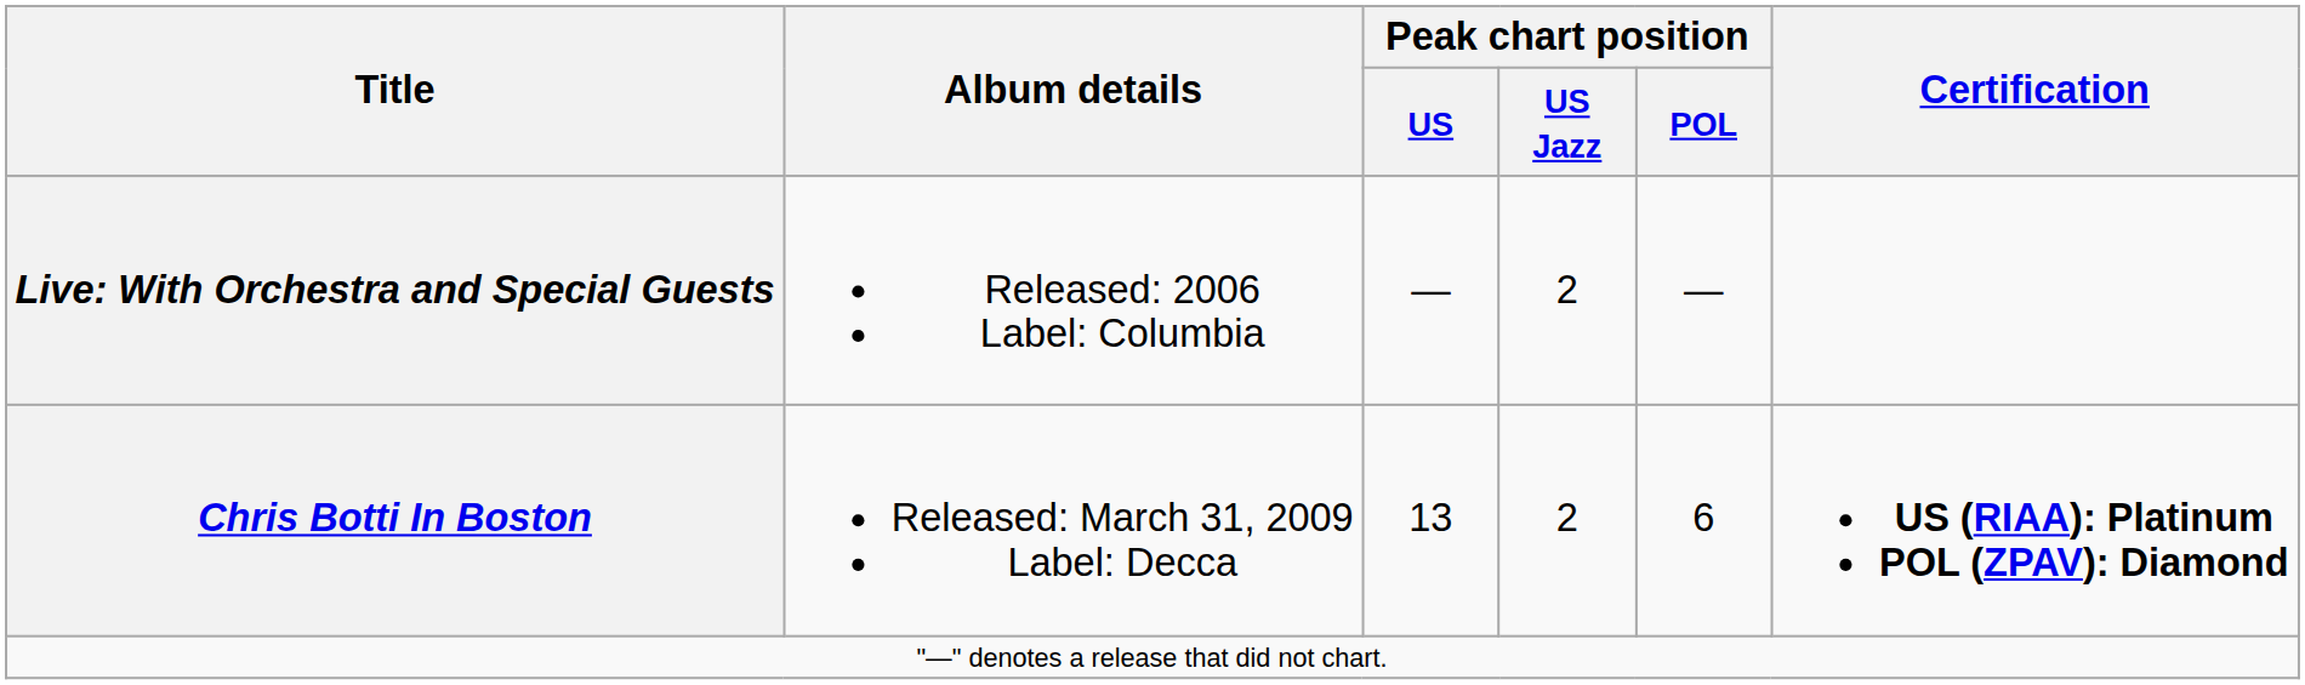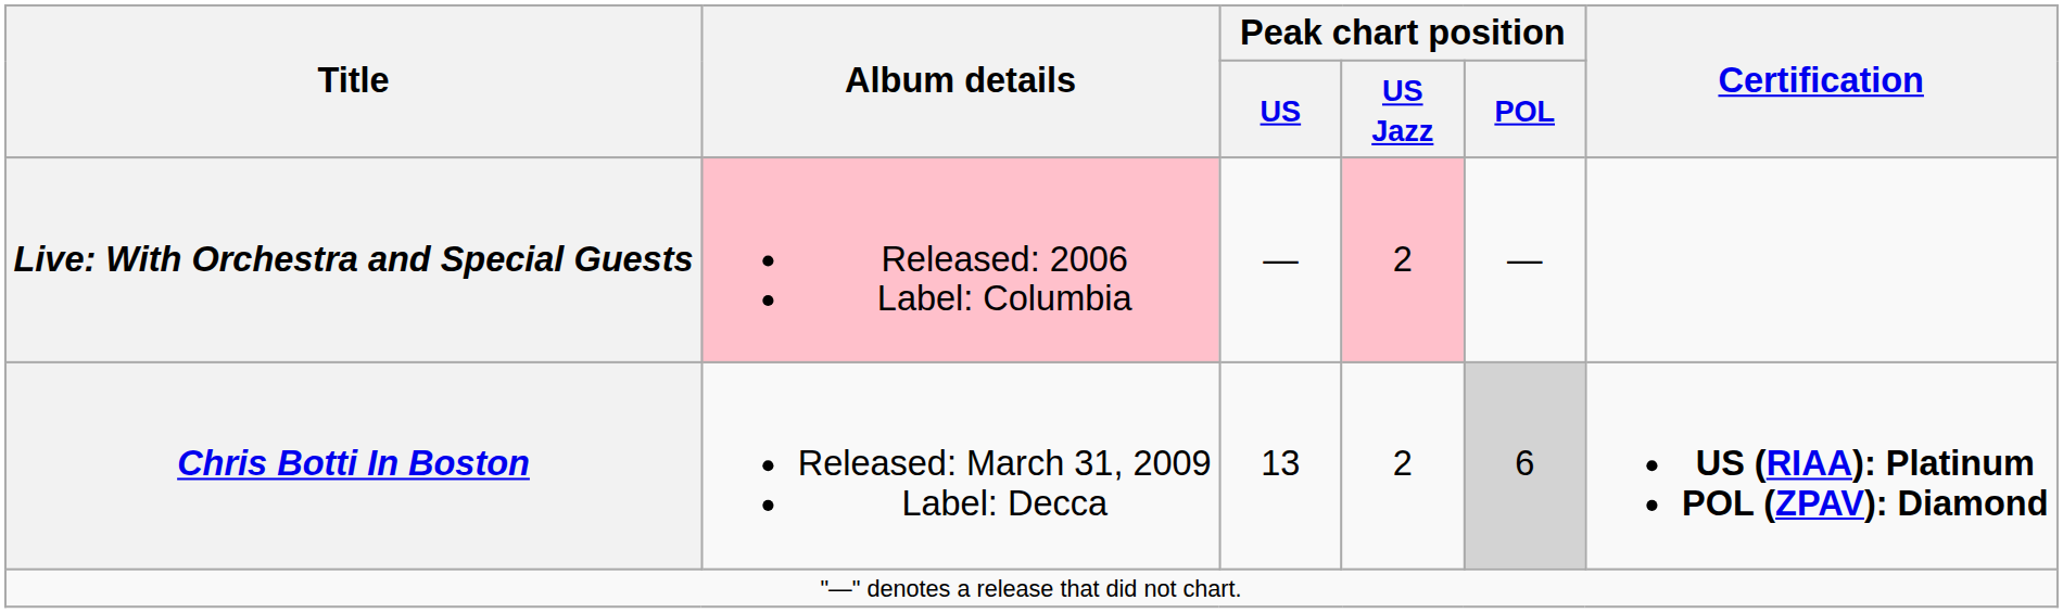Live: With Orchestra and Special Guests | Album details: no background -> pink background
Live: With Orchestra and Special Guests | Peak chart position / US Jazz: no background -> pink background
Chris Botti In Boston | Peak chart position / POL: no background -> lightgrey background
